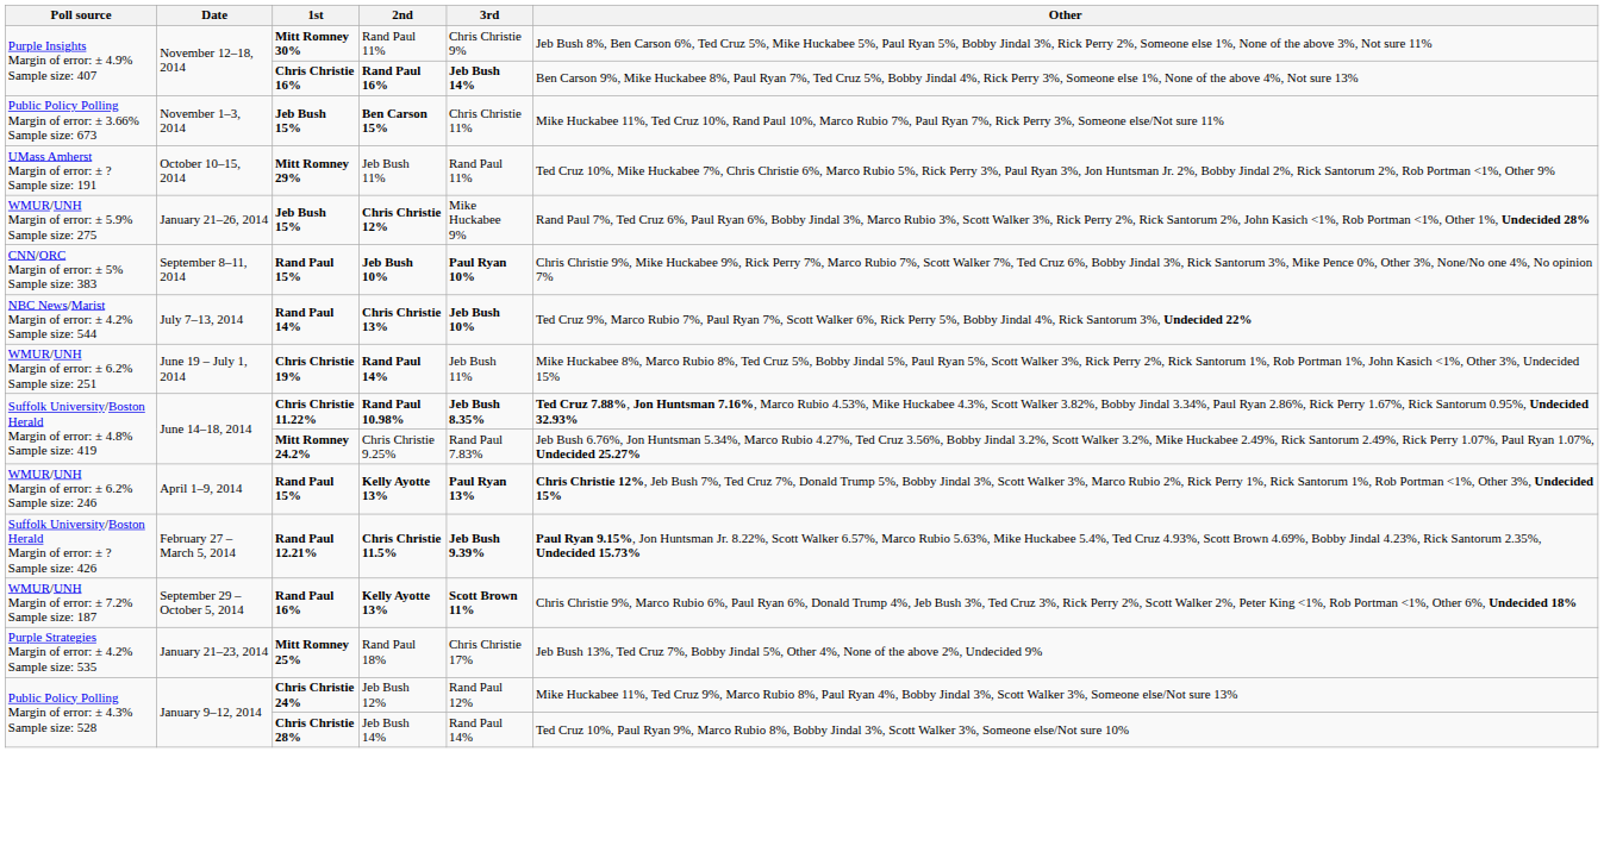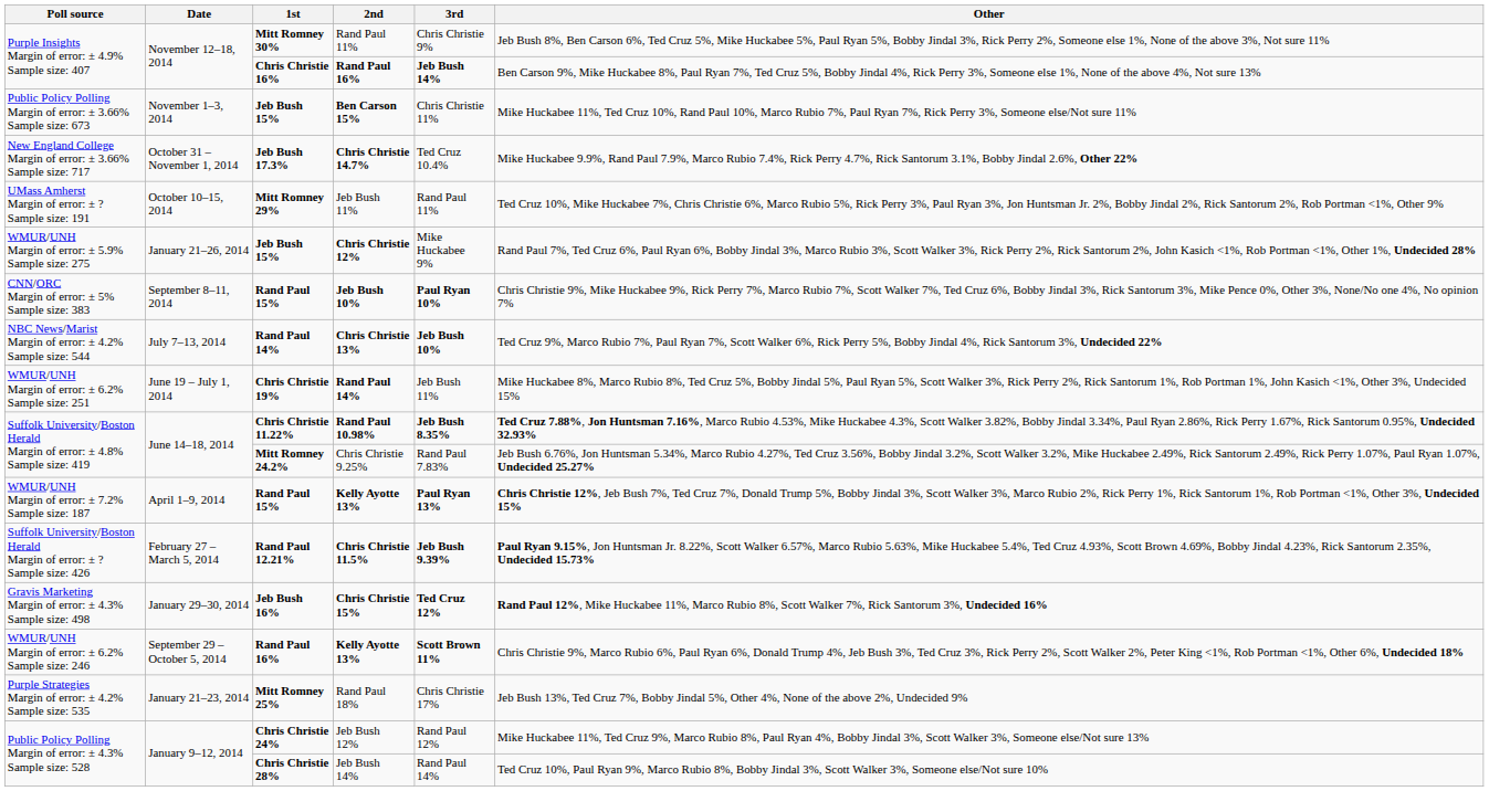+ row: New England College Margin of error: ± 3.66% Sample size: 717 | October 31 – November 1, 2014 | Jeb Bush 17.3% | Chris Christie 14.7% | Ted Cruz 10.4% | Mike Huckabee 9.9%, Rand Paul 7.9%, Marco Rubio 7.4%, Rick Perry 4.7%, Rick Santorum 3.1%, Bobby Jindal 2.6%, Other 22%
Rand Paul 15% / Kelly Ayotte 13% | Poll source: WMUR/UNH Margin of error: ± 6.2% Sample size: 246 -> WMUR/UNH Margin of error: ± 7.2% Sample size: 187
+ row: Gravis Marketing Margin of error: ± 4.3% Sample size: 498 | January 29–30, 2014 | Jeb Bush 16% | Chris Christie 15% | Ted Cruz 12% | Rand Paul 12%, Mike Huckabee 11%, Marco Rubio 8%, Scott Walker 7%, Rick Santorum 3%, Undecided 16%
Rand Paul 16% / Kelly Ayotte 13% | Poll source: WMUR/UNH Margin of error: ± 7.2% Sample size: 187 -> WMUR/UNH Margin of error: ± 6.2% Sample size: 246
